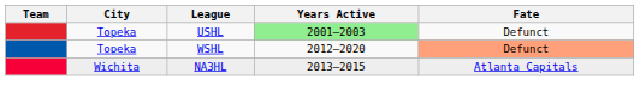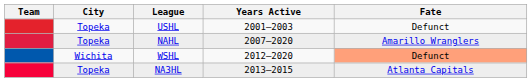USHL | Years Active: lightgreen background -> no background
+ row: Topeka | NAHL | 2007–2020 | Amarillo Wranglers
WSHL | City: Topeka -> Wichita
NA3HL | City: Wichita -> Topeka
